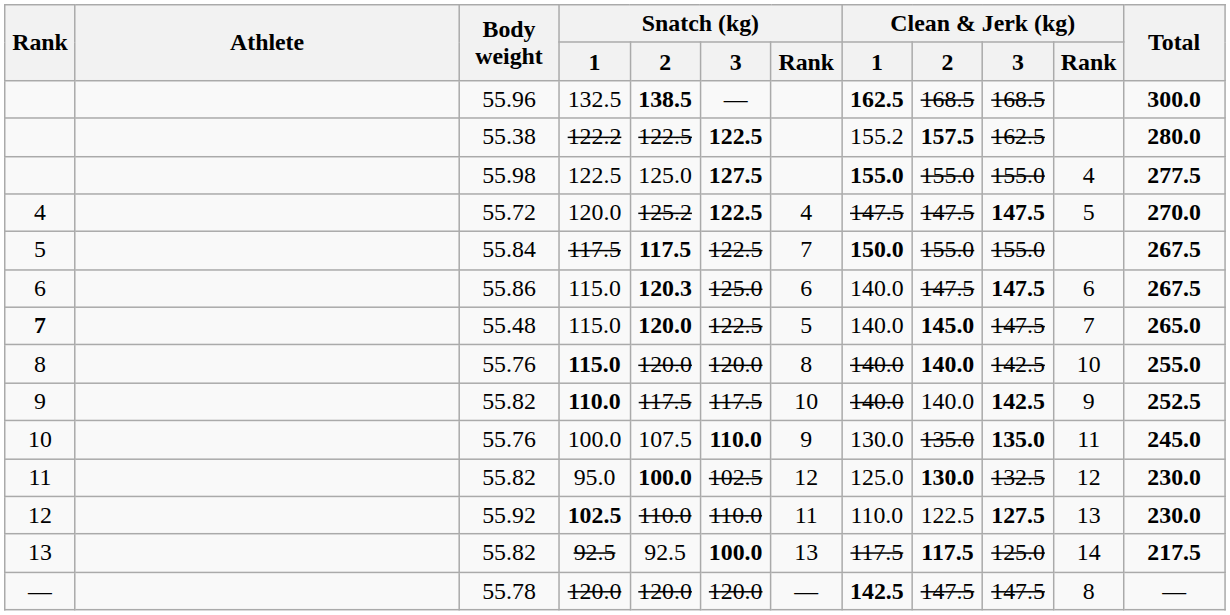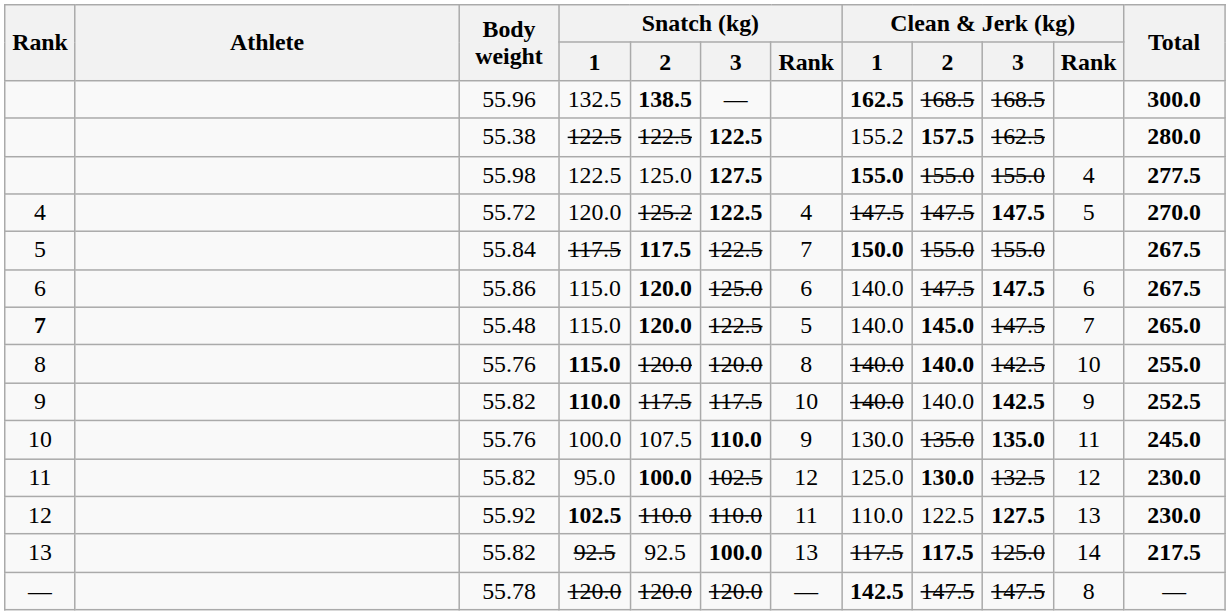row 4 | Snatch (kg) / 1: 122.2 -> 122.5
row 8 | Snatch (kg) / 2: 120.3 -> 120.0
